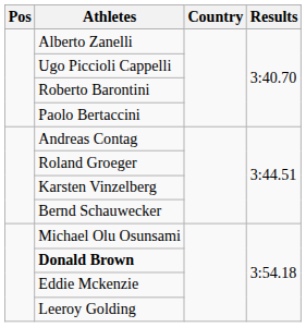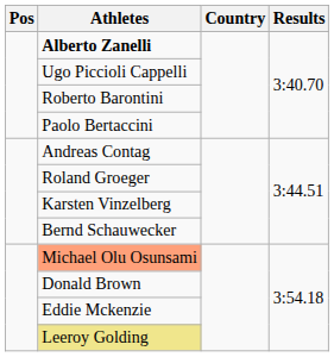Alberto Zanelli | Athletes: normal -> bold
Michael Olu Osunsami | Athletes: no background -> lightsalmon background
Donald Brown | Athletes: bold -> normal
Leeroy Golding | Athletes: no background -> khaki background
